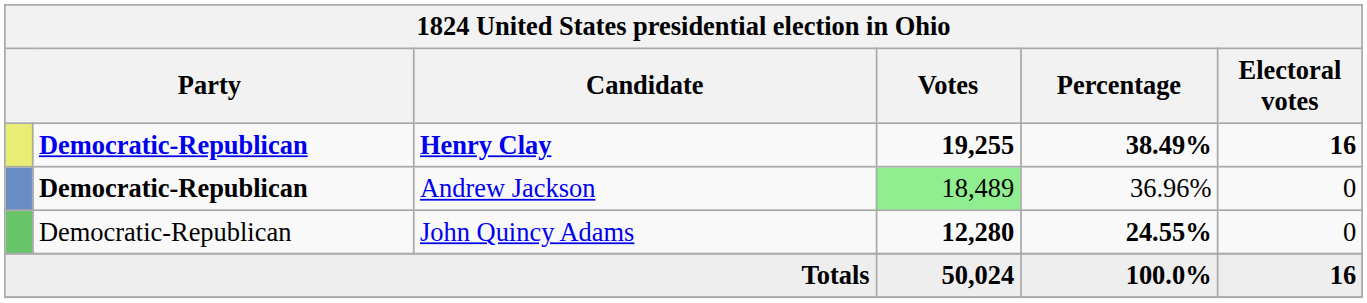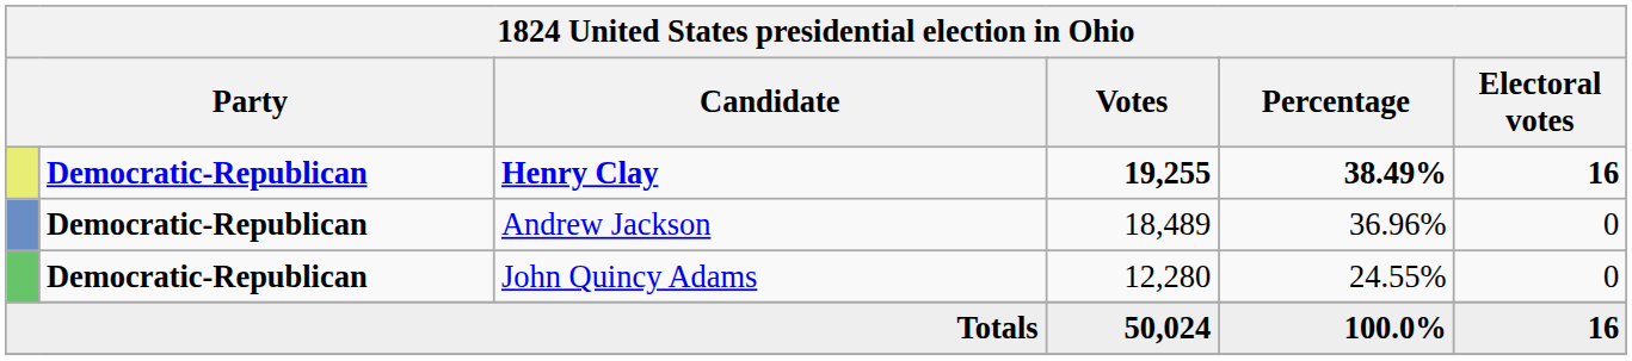Andrew Jackson | Votes: lightgreen background -> no background
John Quincy Adams | column 2: normal -> bold
John Quincy Adams | Votes: bold -> normal
John Quincy Adams | Percentage: bold -> normal
